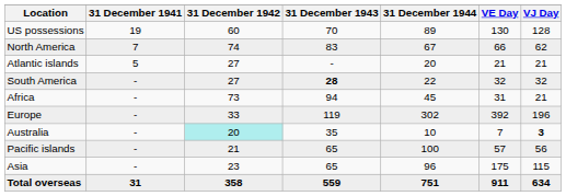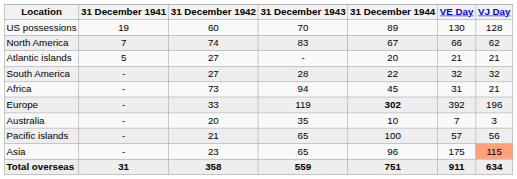South America | 31 December 1943: bold -> normal
Europe | 31 December 1944: normal -> bold
Australia | 31 December 1942: paleturquoise background -> no background
Australia | VJ Day: bold -> normal
Asia | VJ Day: no background -> lightsalmon background
